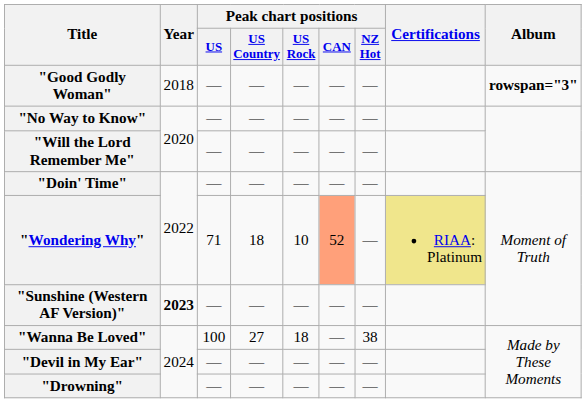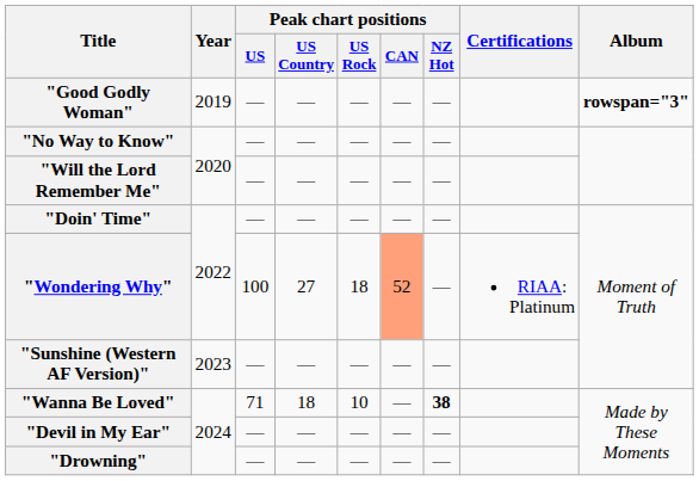"Good Godly Woman" | Year: 2018 -> 2019
"Wondering Why" | Peak chart positions / US: 71 -> 100
"Wondering Why" | Peak chart positions / US Country: 18 -> 27
"Wondering Why" | Peak chart positions / US Rock: 10 -> 18
"Wondering Why" | Certifications: khaki background -> no background
"Sunshine (Western AF Version)" | Year: bold -> normal
"Wanna Be Loved" | Peak chart positions / US: 100 -> 71
"Wanna Be Loved" | Peak chart positions / US Country: 27 -> 18
"Wanna Be Loved" | Peak chart positions / US Rock: 18 -> 10
"Wanna Be Loved" | Peak chart positions / NZ Hot: normal -> bold
